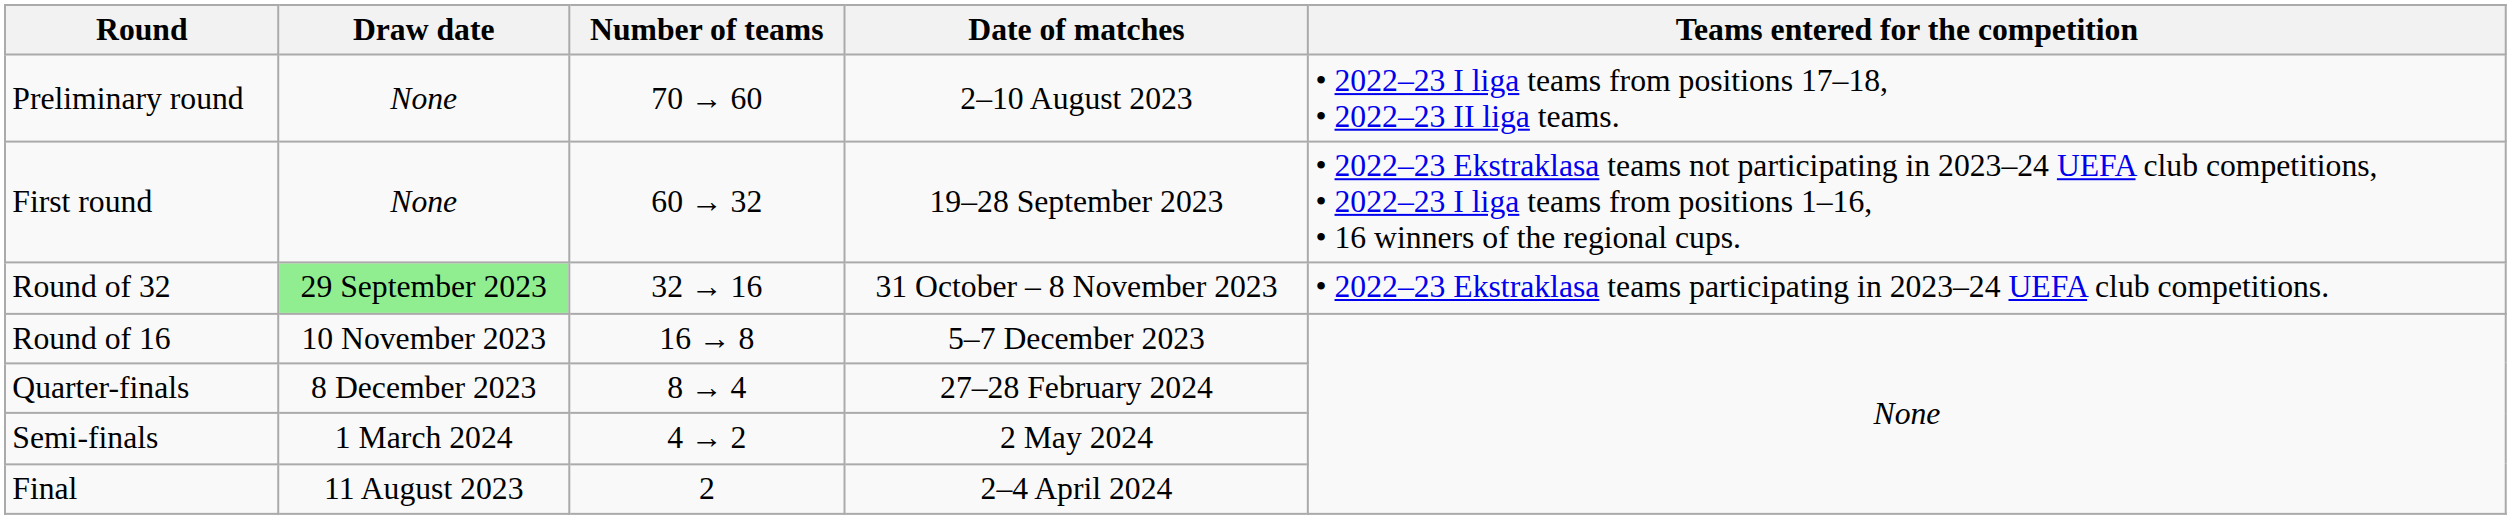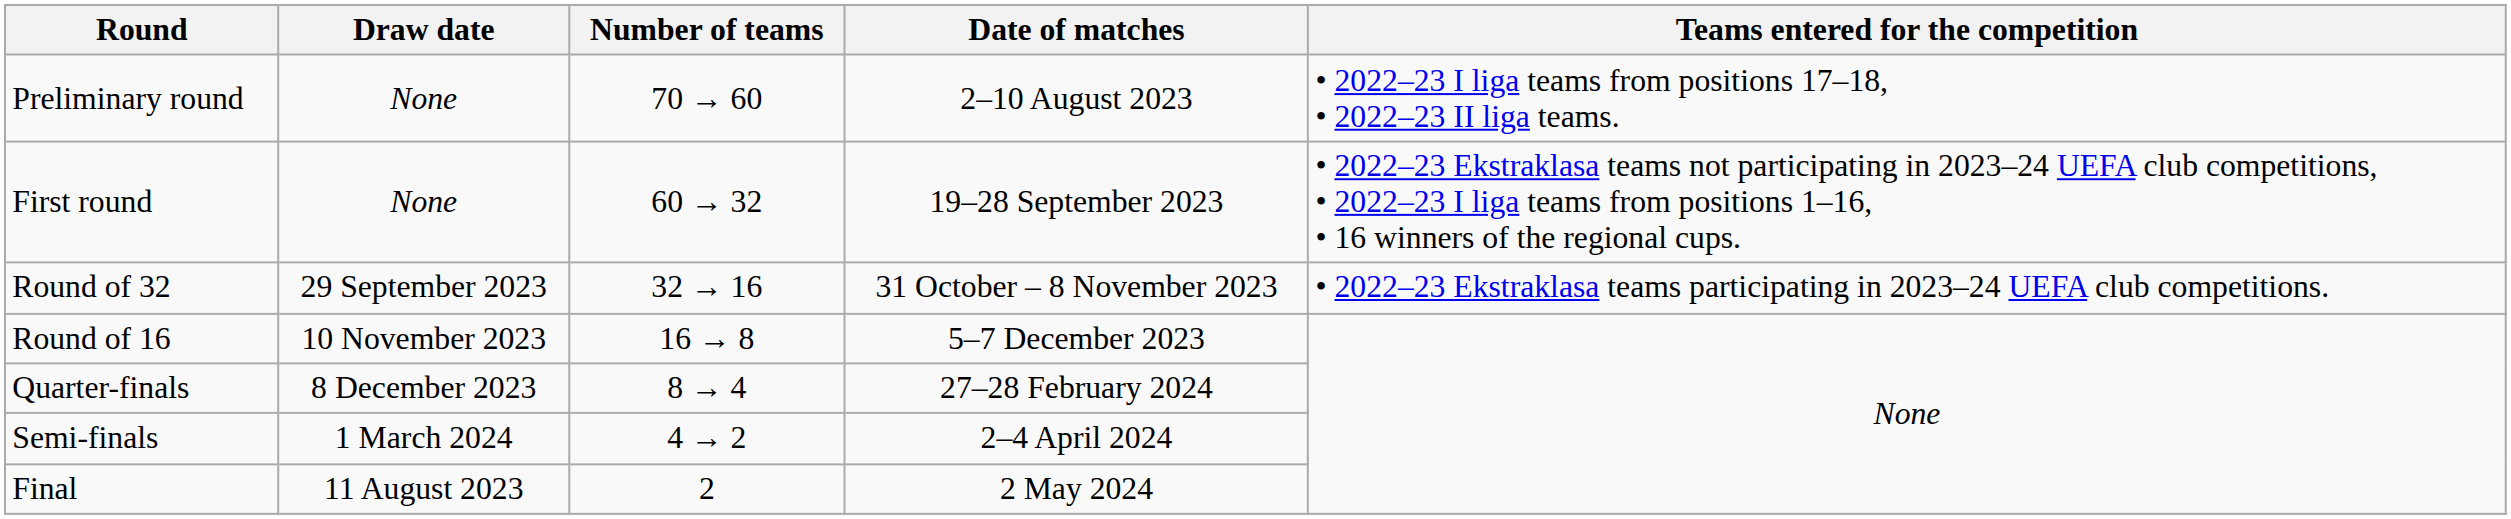Round of 32 | Draw date: lightgreen background -> no background
Semi-finals | Date of matches: 2 May 2024 -> 2–4 April 2024
Final | Date of matches: 2–4 April 2024 -> 2 May 2024
